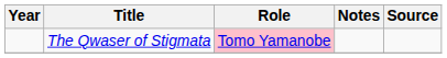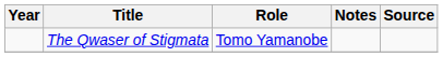The Qwaser of Stigmata | Role: pink background -> no background
